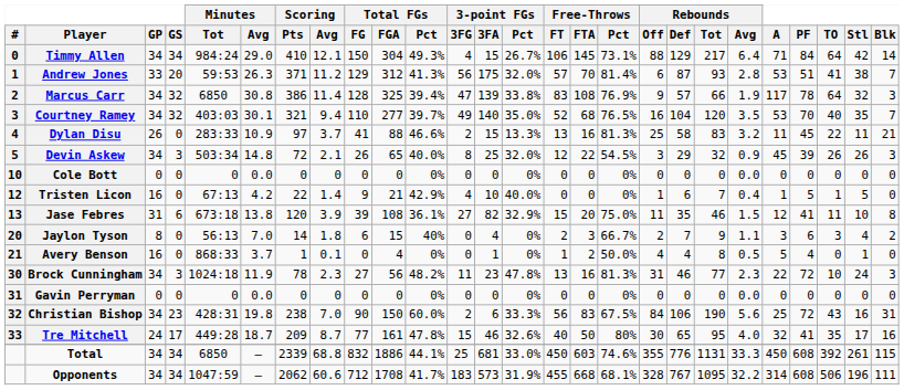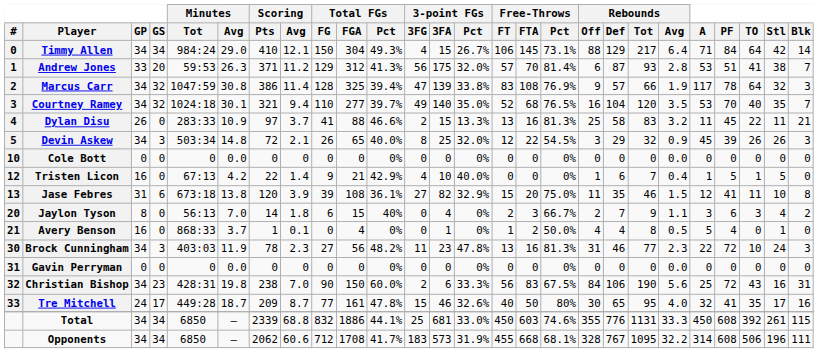Marcus Carr | Minutes / Tot: 6850 -> 1047:59
Courtney Ramey | Minutes / Tot: 403:03 -> 1024:18
Brock Cunningham | Minutes / Tot: 1024:18 -> 403:03
Opponents | Minutes / Tot: 1047:59 -> 6850
